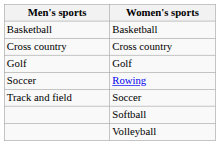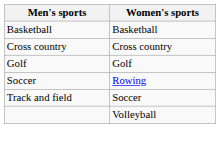- row: Softball
